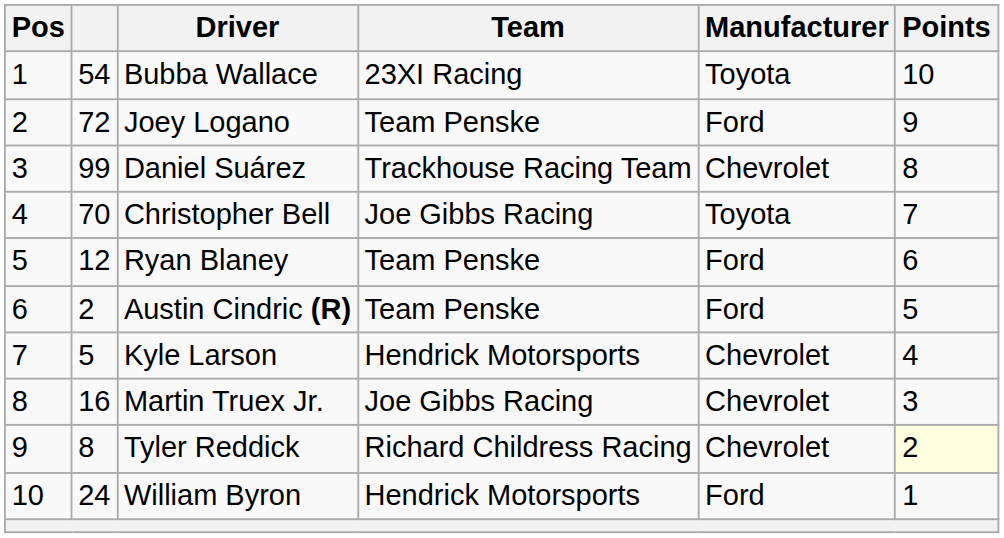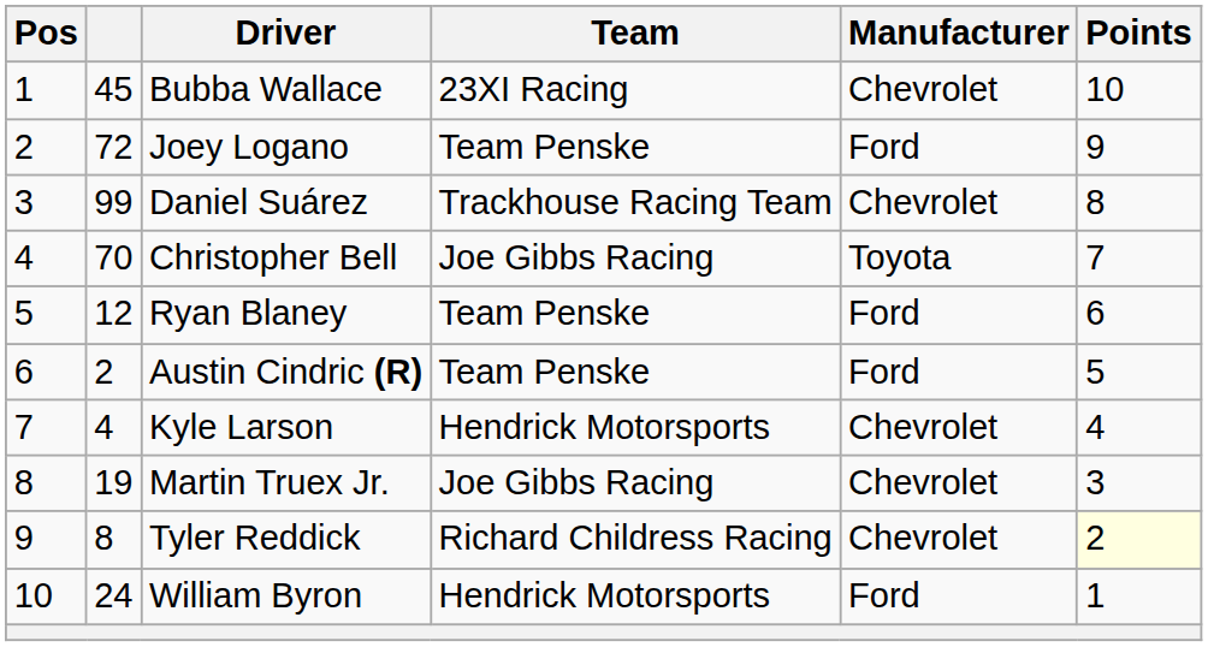Bubba Wallace | column 2: 54 -> 45
Bubba Wallace | Manufacturer: Toyota -> Chevrolet
Kyle Larson | column 2: 5 -> 4
Martin Truex Jr. | column 2: 16 -> 19
